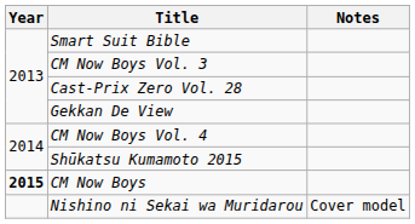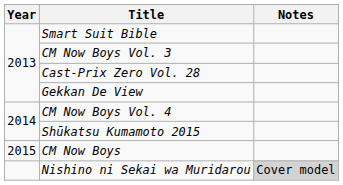CM Now Boys | Year: bold -> normal
Nishino ni Sekai wa Muridarou | Notes: no background -> lightgrey background
